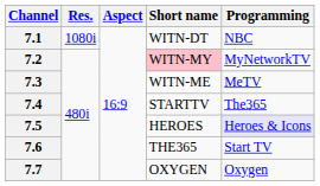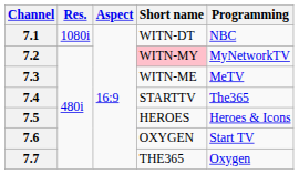7.5 | Programming: lavender background -> no background
7.6 | Short name: THE365 -> OXYGEN
7.7 | Short name: OXYGEN -> THE365
